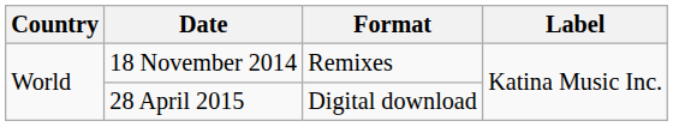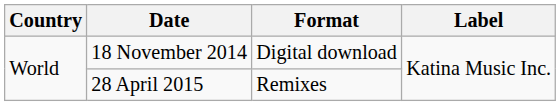18 November 2014 | Format: Remixes -> Digital download
28 April 2015 | Format: Digital download -> Remixes
